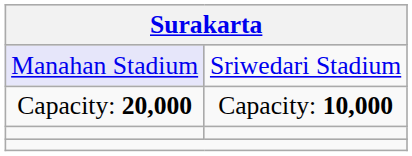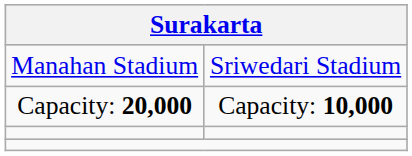row 2 | column 1: lavender background -> no background
